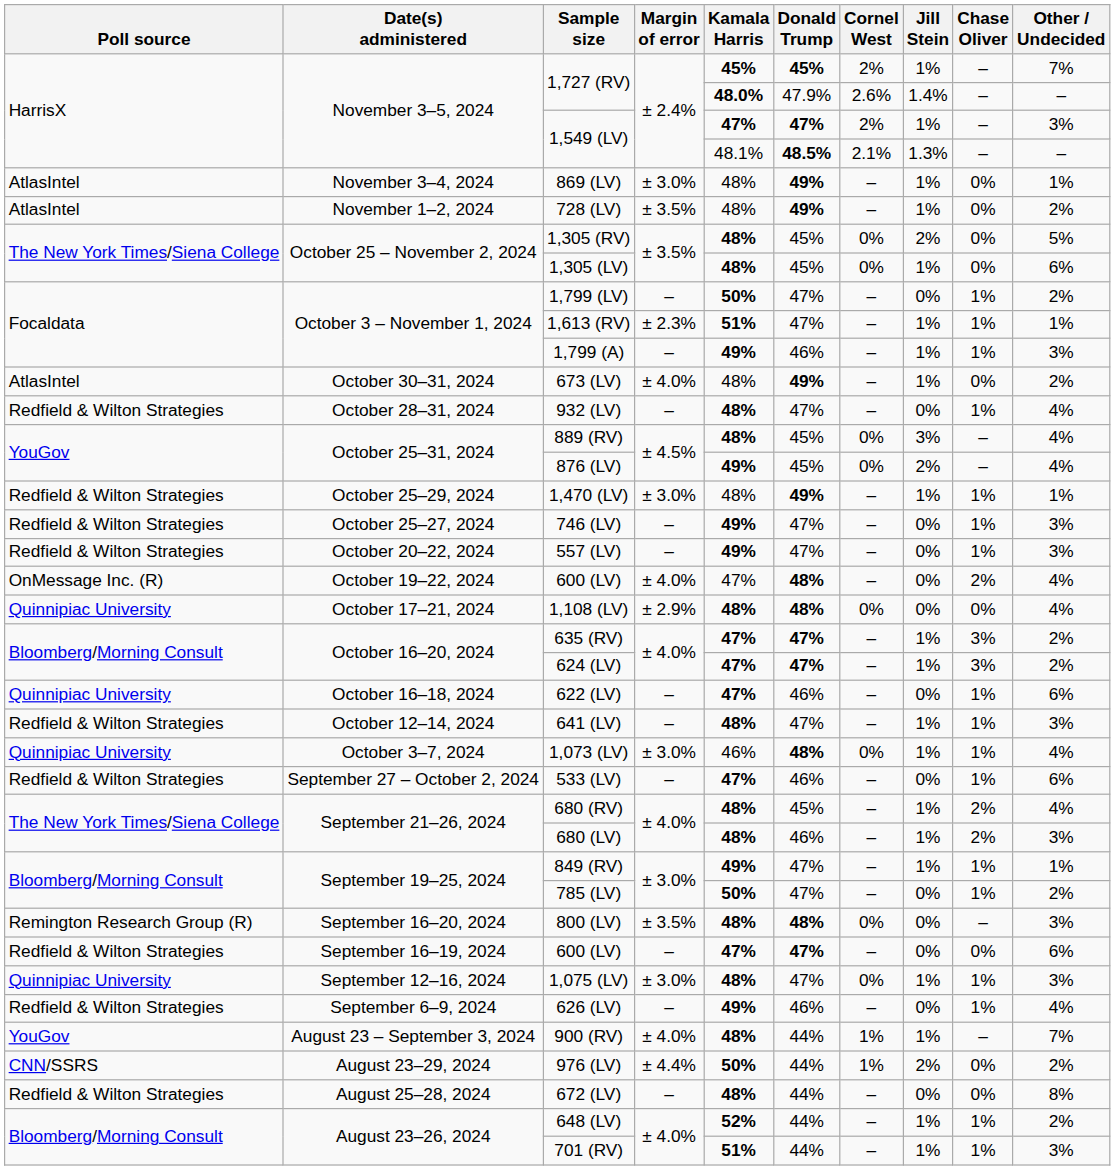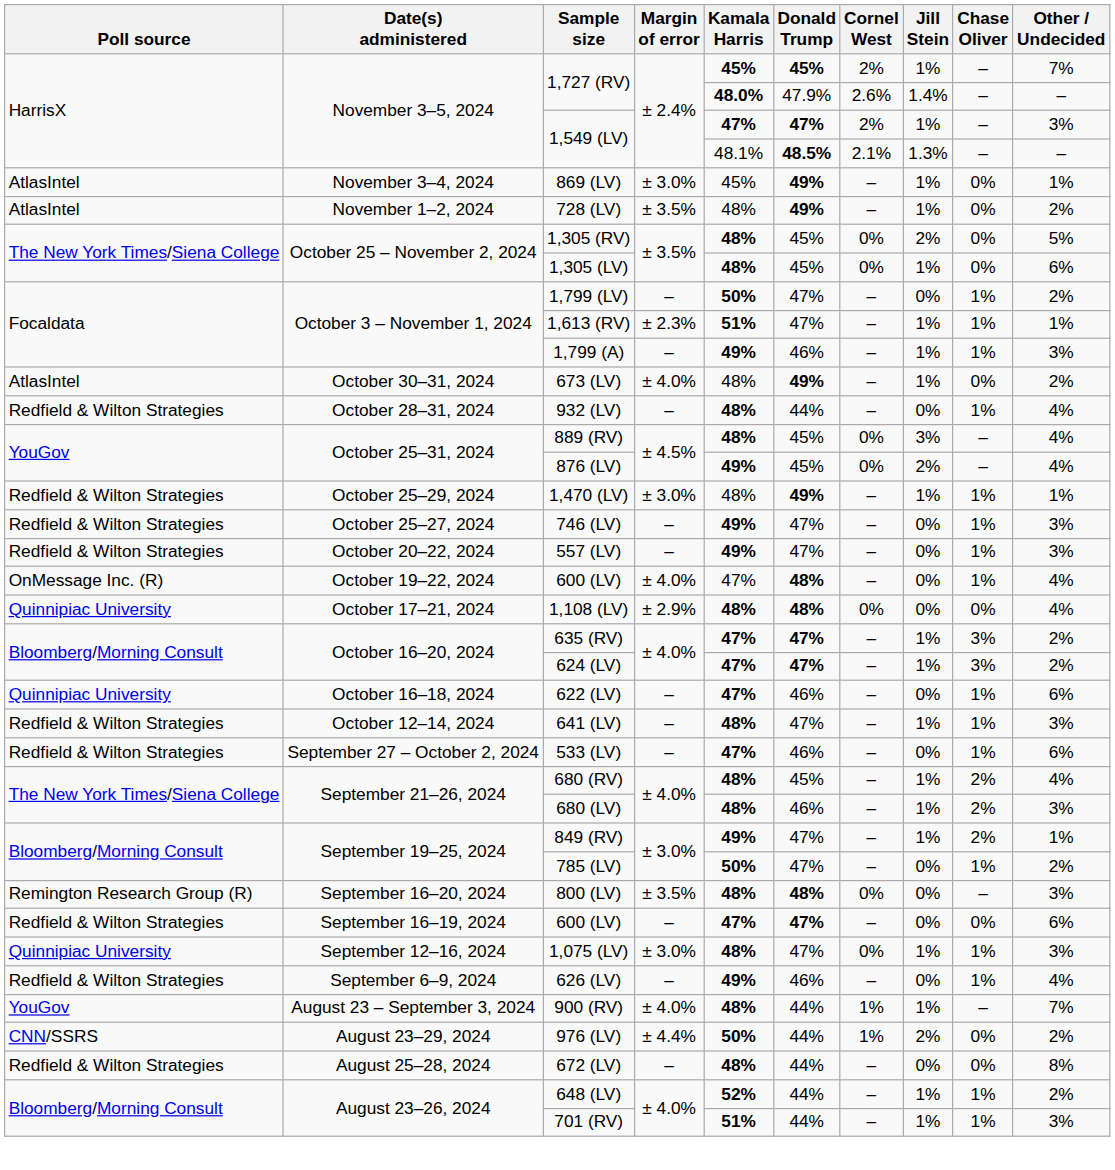869 (LV) | Kamala Harris: 48% -> 45%
932 (LV) | Donald Trump: 47% -> 44%
October 19–22, 2024 / 600 (LV) | Chase Oliver: 2% -> 1%
- row: Quinnipiac University | October 3–7, 2024 | 1,073 (LV) | ± 3.0% | 46% | 48% | 0% | 1% | 1% | 4%
849 (RV) | Chase Oliver: 1% -> 2%
